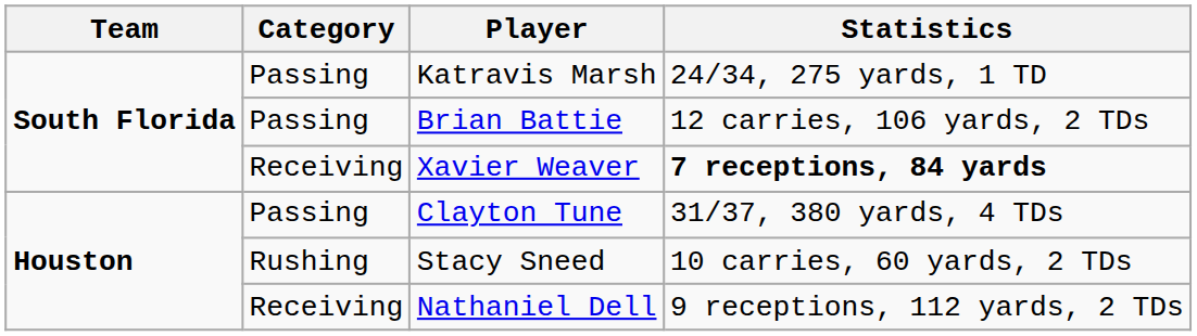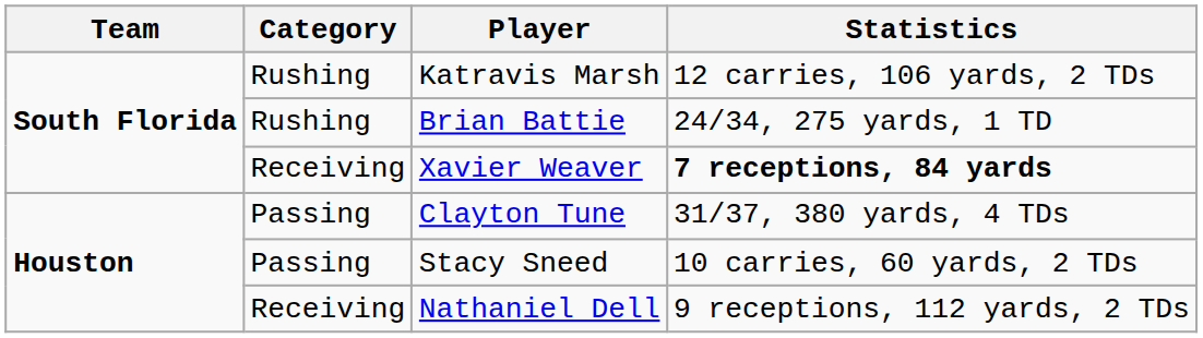Katravis Marsh | Category: Passing -> Rushing
Katravis Marsh | Statistics: 24/34, 275 yards, 1 TD -> 12 carries, 106 yards, 2 TDs
Brian Battie | Category: Passing -> Rushing
Brian Battie | Statistics: 12 carries, 106 yards, 2 TDs -> 24/34, 275 yards, 1 TD
Stacy Sneed | Category: Rushing -> Passing
